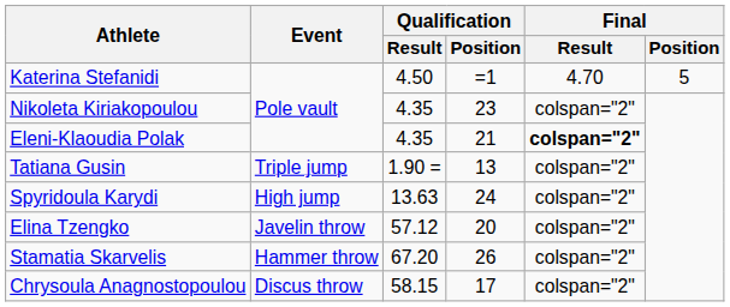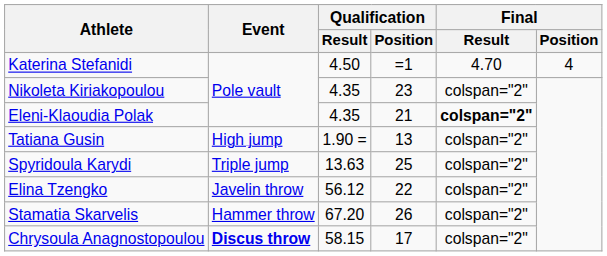Katerina Stefanidi | Final / Position: 5 -> 4
Tatiana Gusin | Event: Triple jump -> High jump
Spyridoula Karydi | Event: High jump -> Triple jump
Spyridoula Karydi | Qualification / Position: 24 -> 25
Elina Tzengko | Qualification / Result: 57.12 -> 56.12
Elina Tzengko | Qualification / Position: 20 -> 22
Chrysoula Anagnostopoulou | Event: normal -> bold
